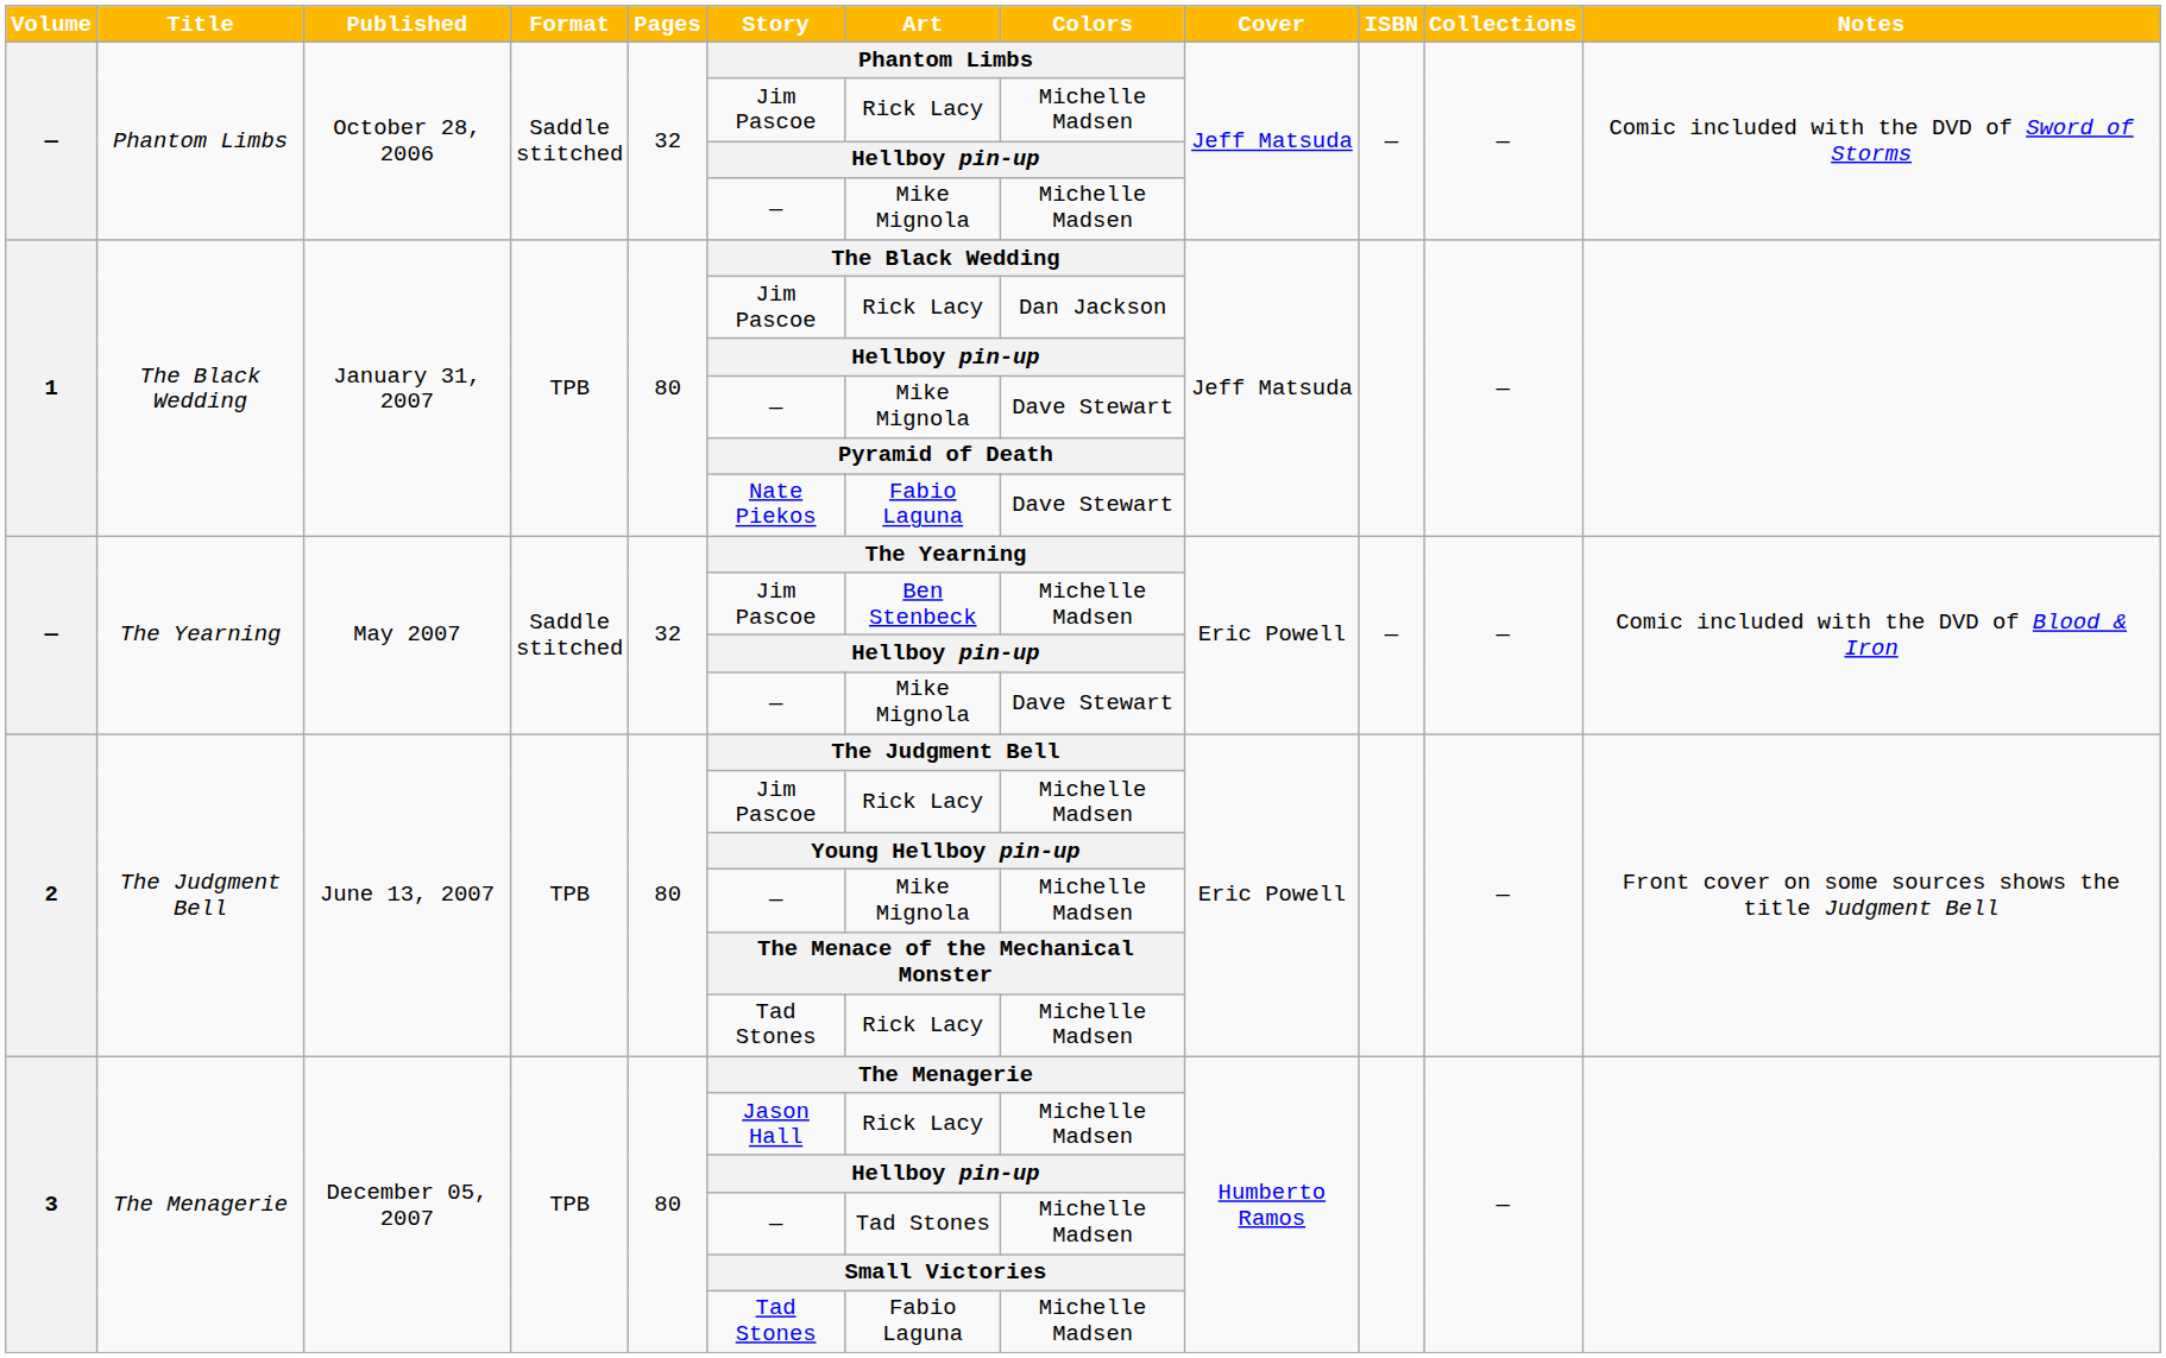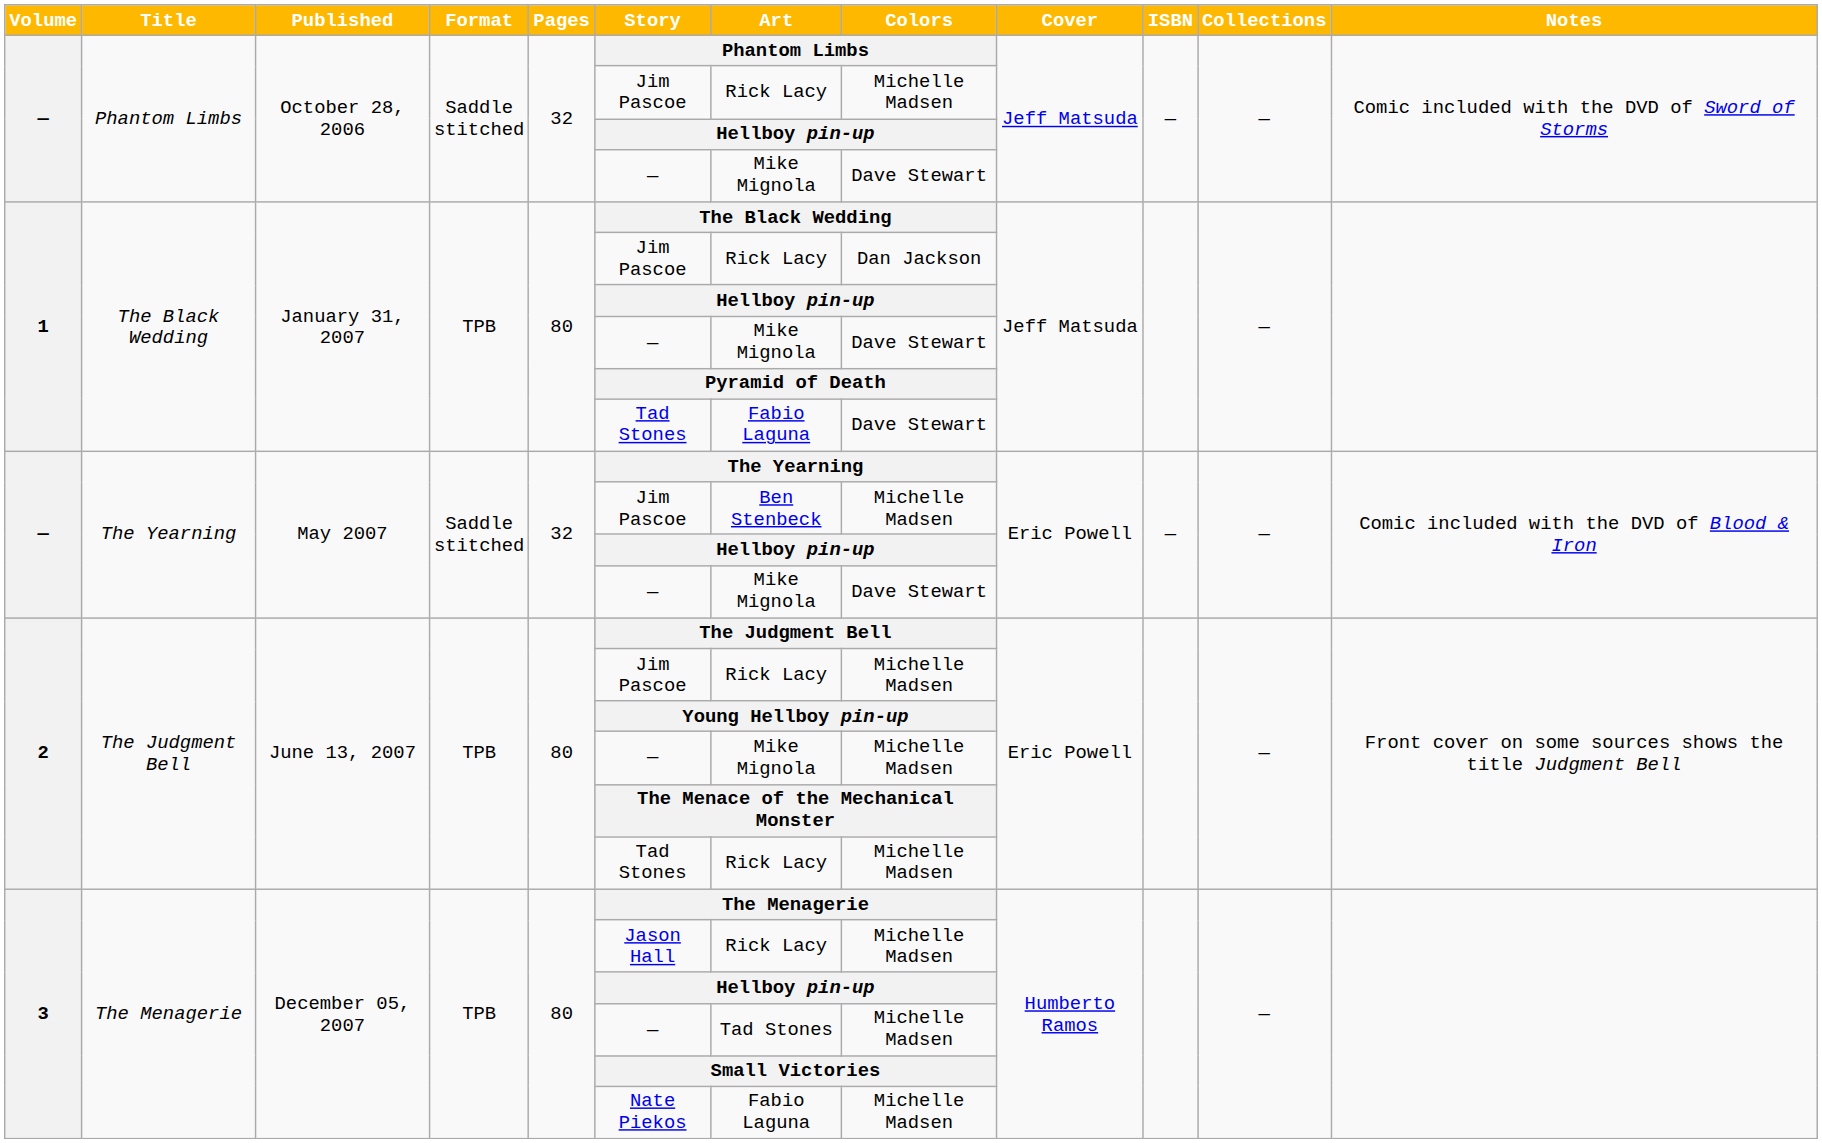row 5 | Colors: Michelle Madsen -> Dave Stewart
row 11 | Story: Nate Piekos -> Tad Stones
row 27 | Story: Tad Stones -> Nate Piekos
